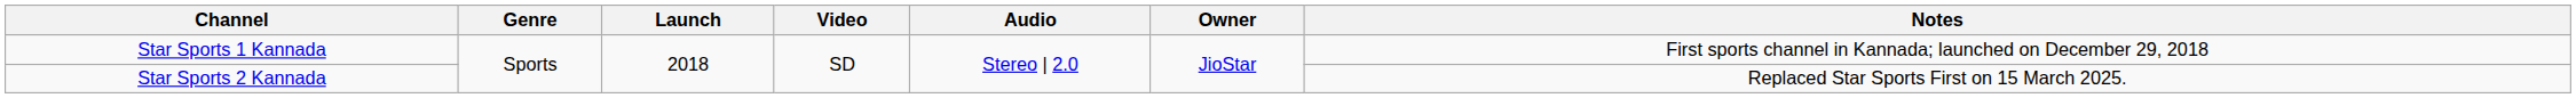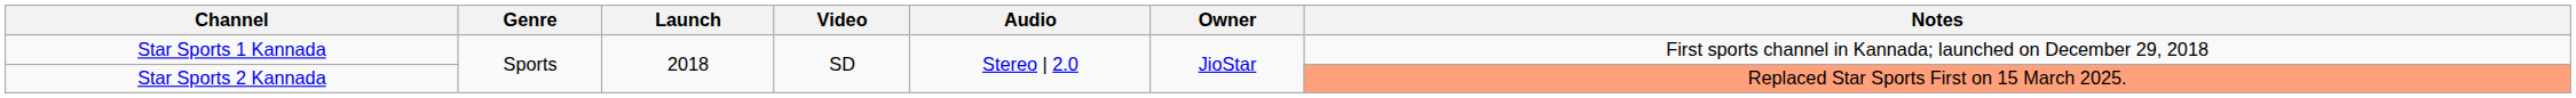Star Sports 2 Kannada | Notes: no background -> lightsalmon background
